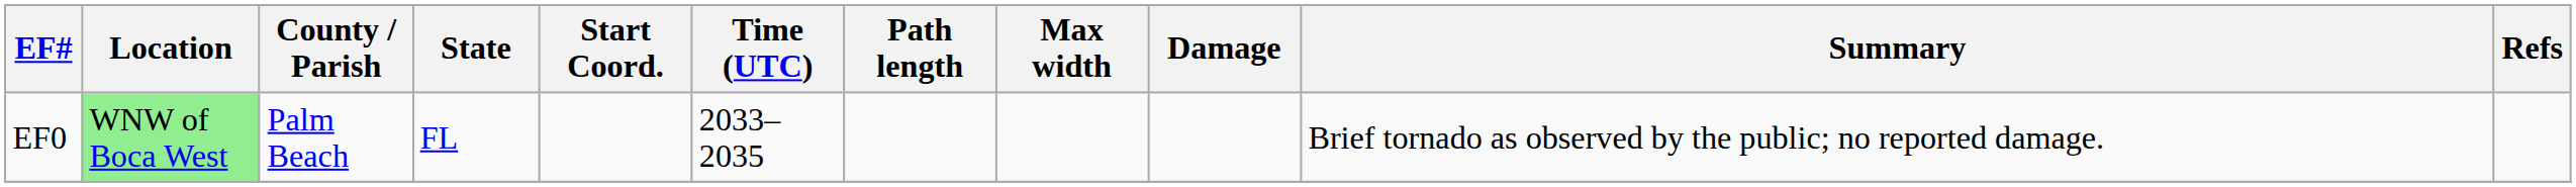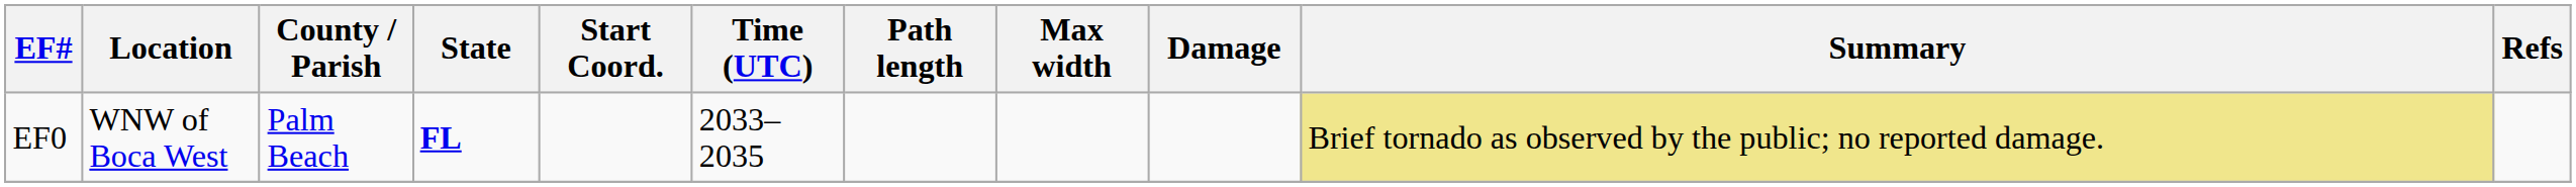EF0 | Location: lightgreen background -> no background
EF0 | State: normal -> bold
EF0 | Summary: no background -> khaki background
